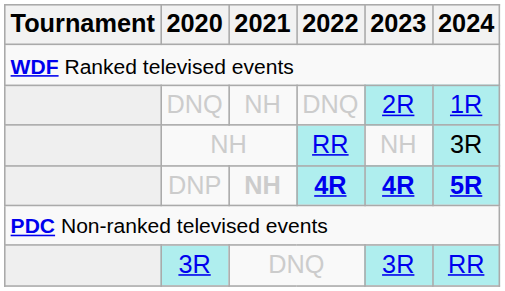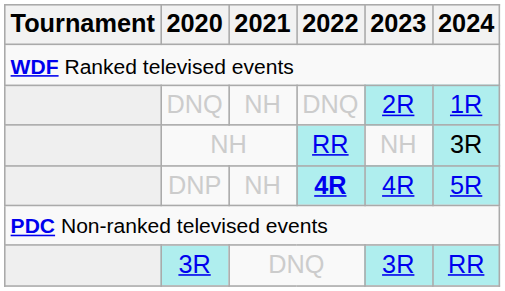DNP | 2021: bold -> normal
DNP | 2023: bold -> normal
DNP | 2024: bold -> normal
